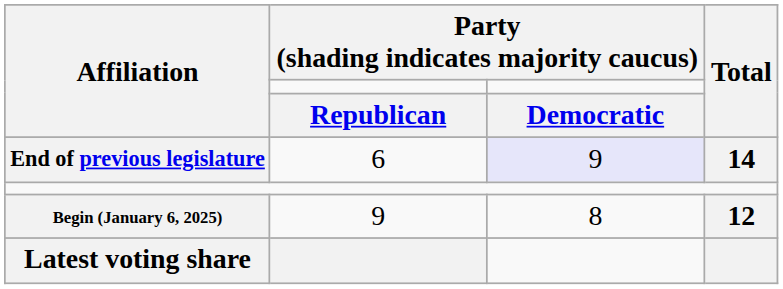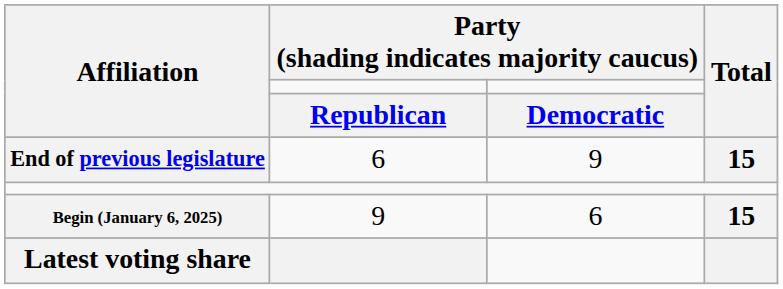End of previous legislature | column 3: lavender background -> no background
End of previous legislature | Total: 14 -> 15
Begin (January 6, 2025) | column 3: 8 -> 6
Begin (January 6, 2025) | Total: 12 -> 15
